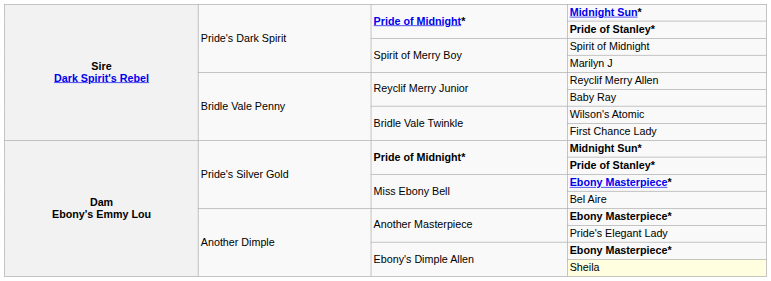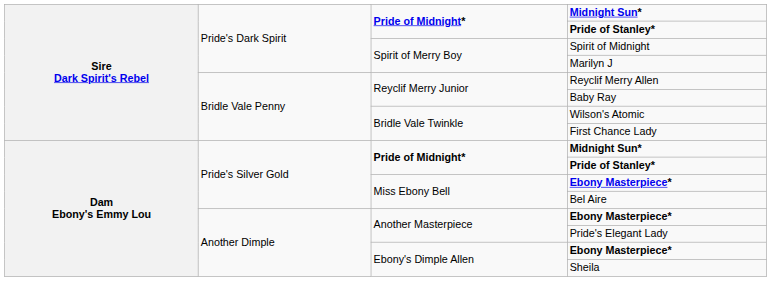Sheila | column 4: lightyellow background -> no background
